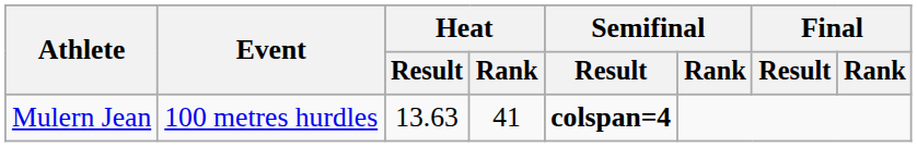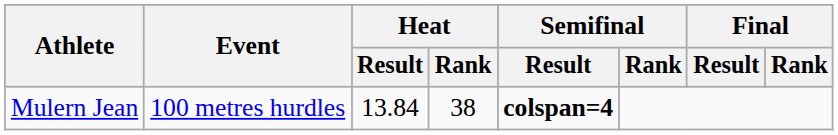Mulern Jean | Heat / Result: 13.63 -> 13.84
Mulern Jean | Heat / Rank: 41 -> 38
